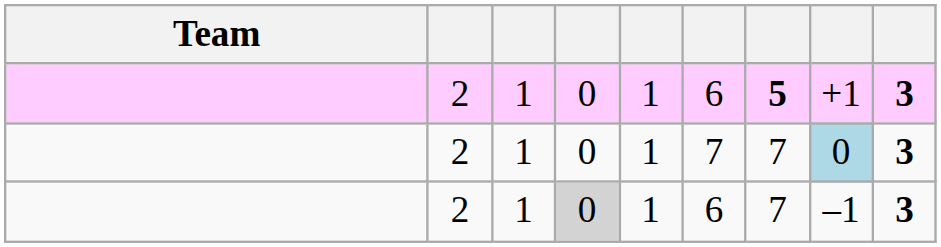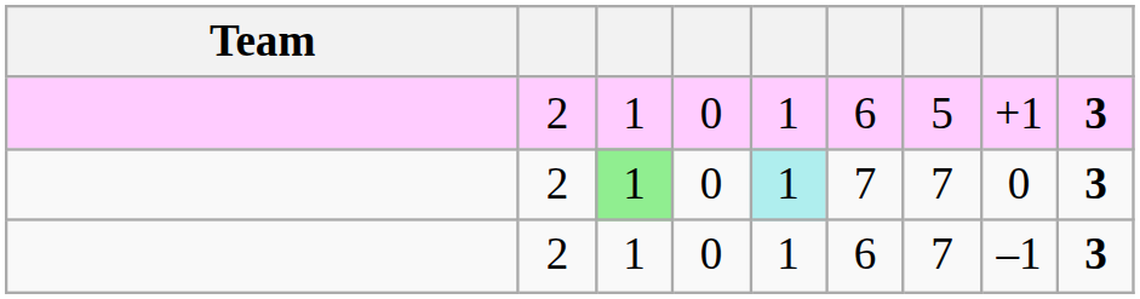row 2 | column 7: bold -> normal
row 3 | column 3: no background -> lightgreen background
row 3 | column 5: no background -> paleturquoise background
row 3 | column 8: lightblue background -> no background
row 4 | column 4: lightgrey background -> no background
